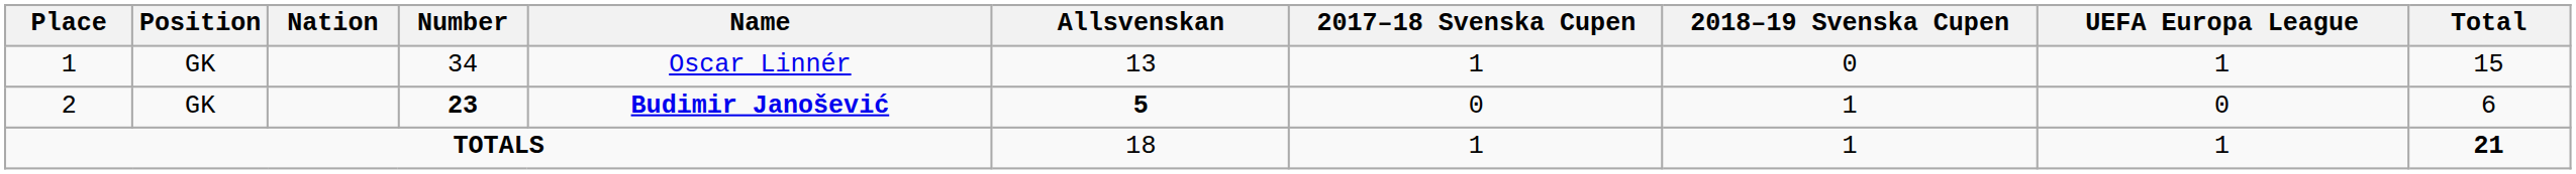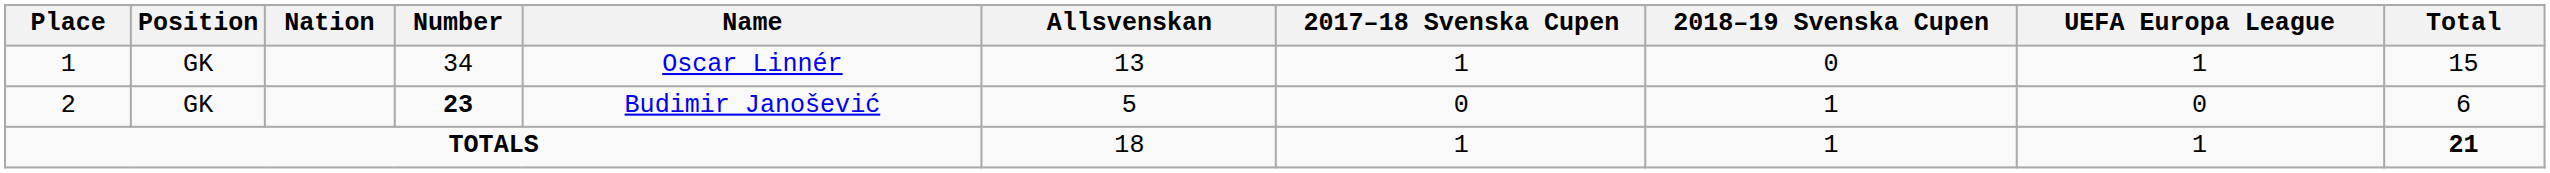2 | Name: bold -> normal
2 | Allsvenskan: bold -> normal
